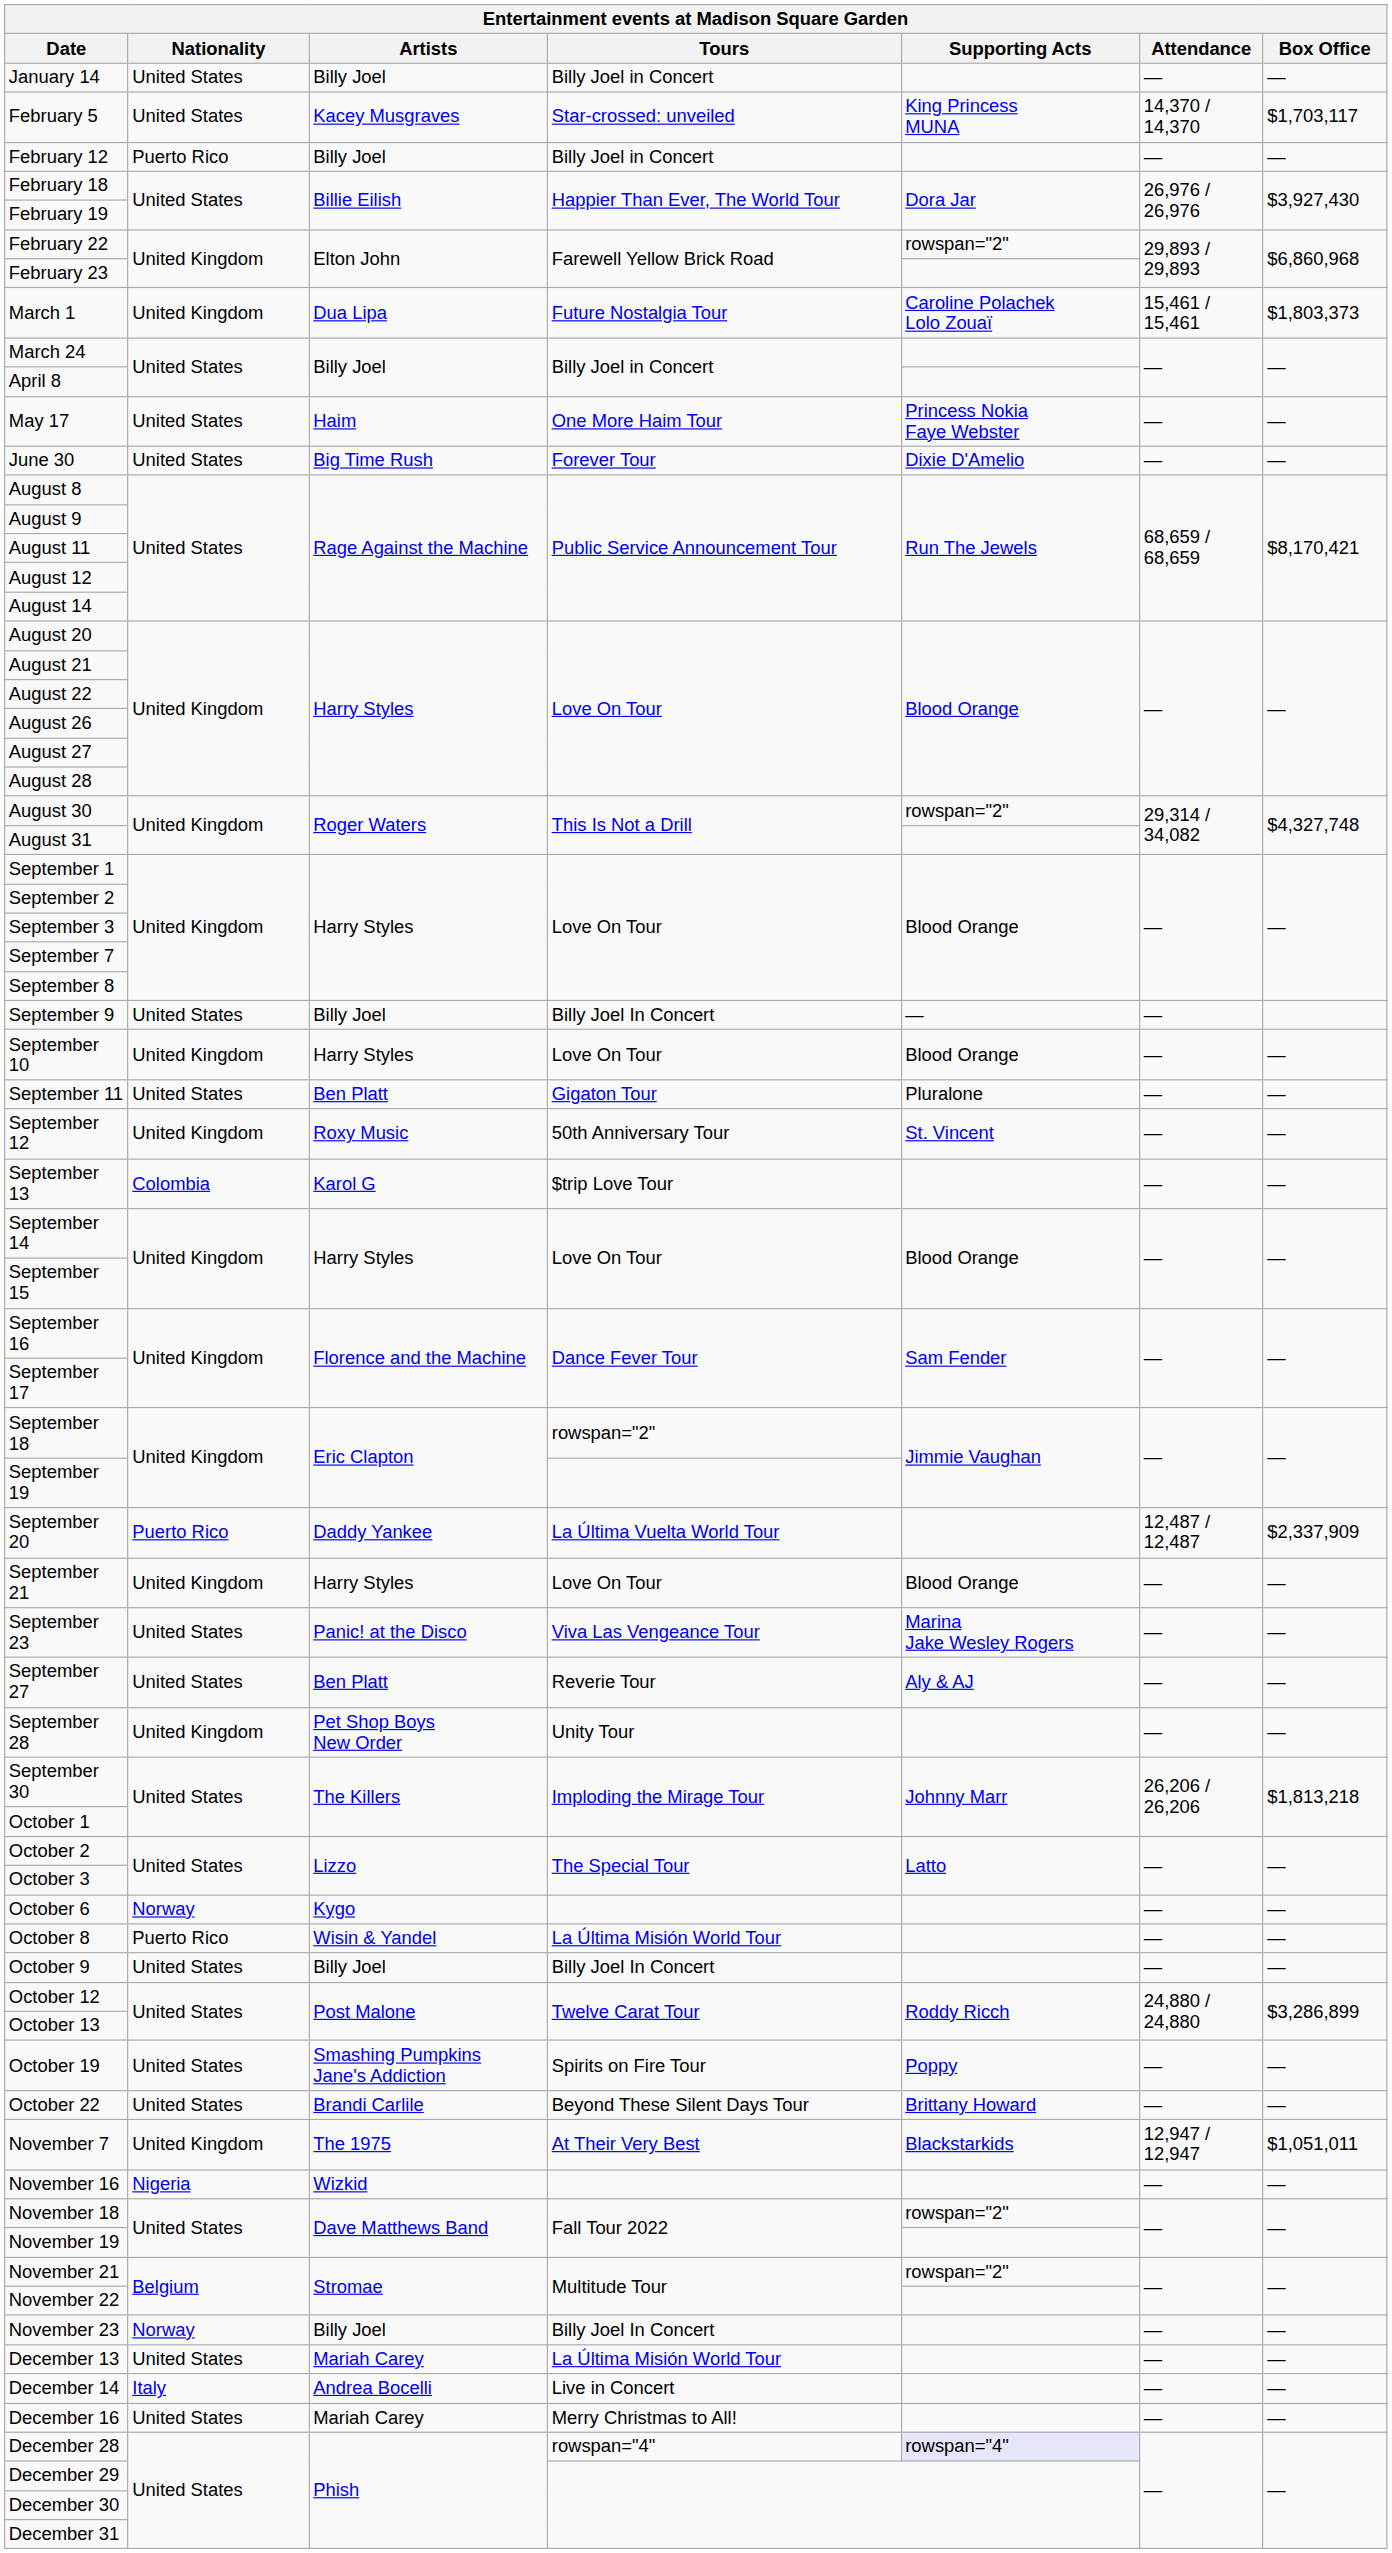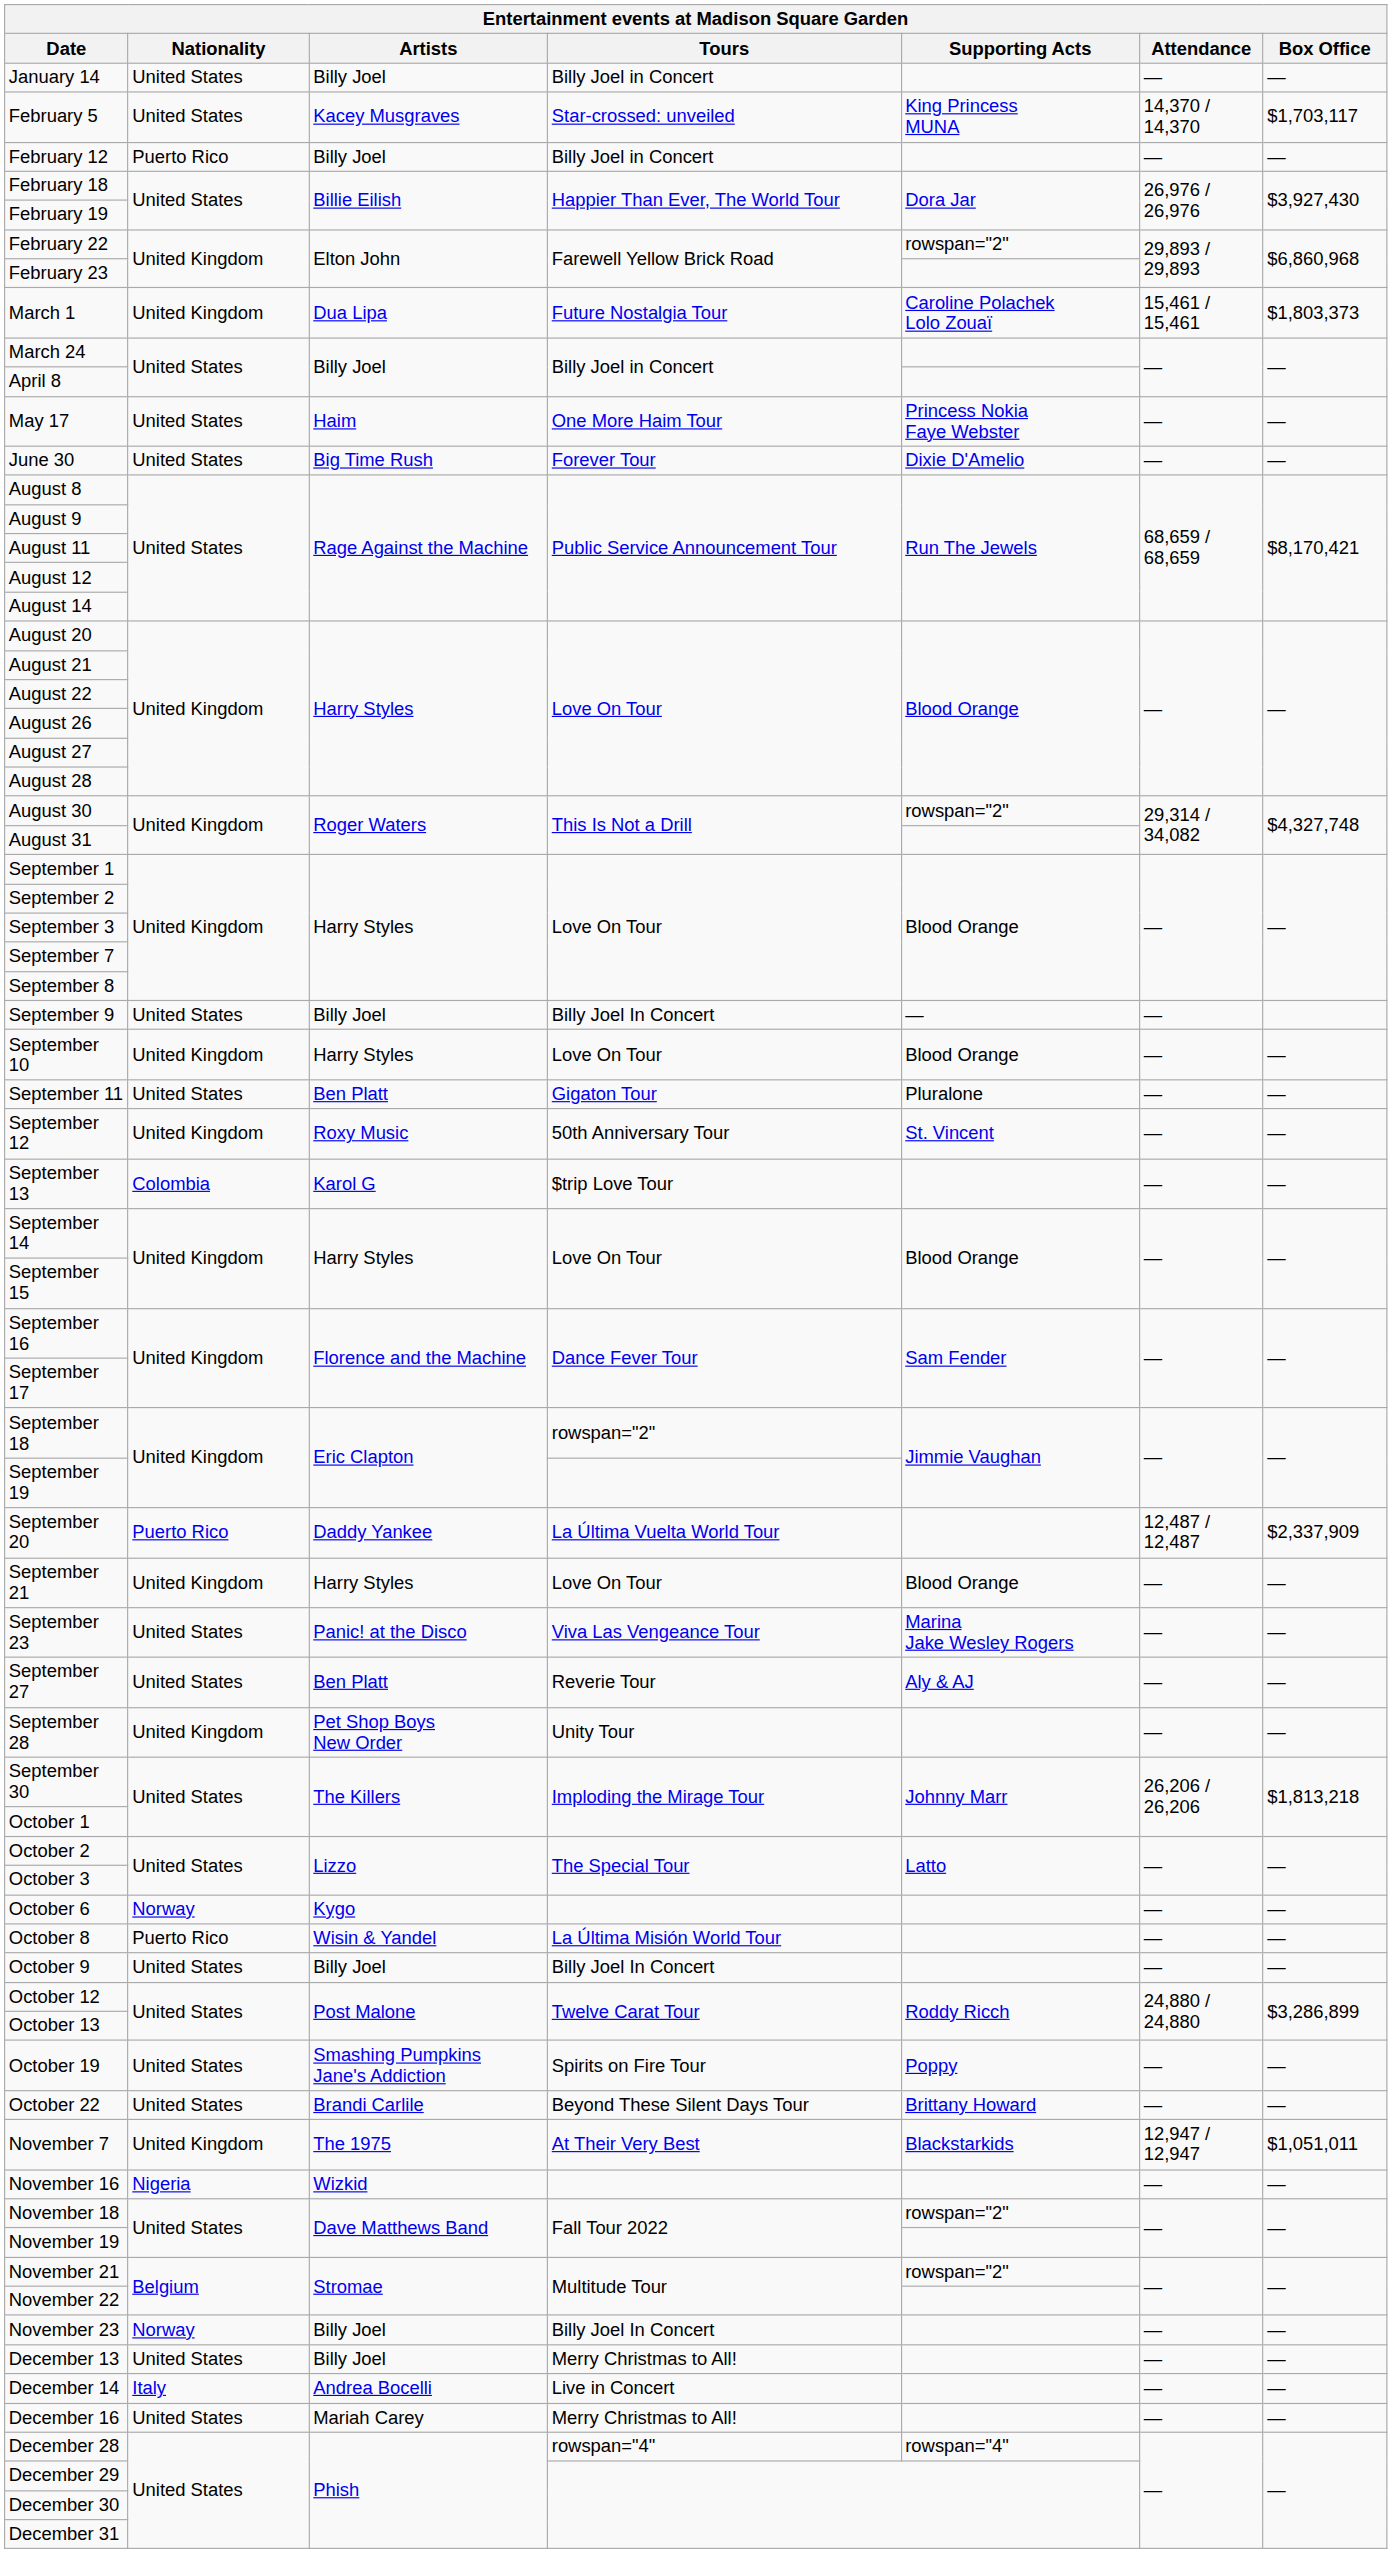December 13 | Artists: Mariah Carey -> Billy Joel
December 13 | Tours: La Última Misión World Tour -> Merry Christmas to All!
December 28 | Supporting Acts: lavender background -> no background
